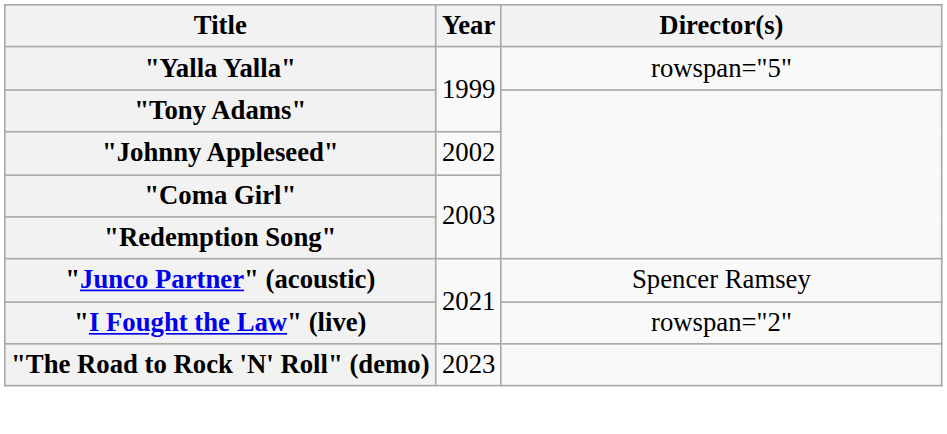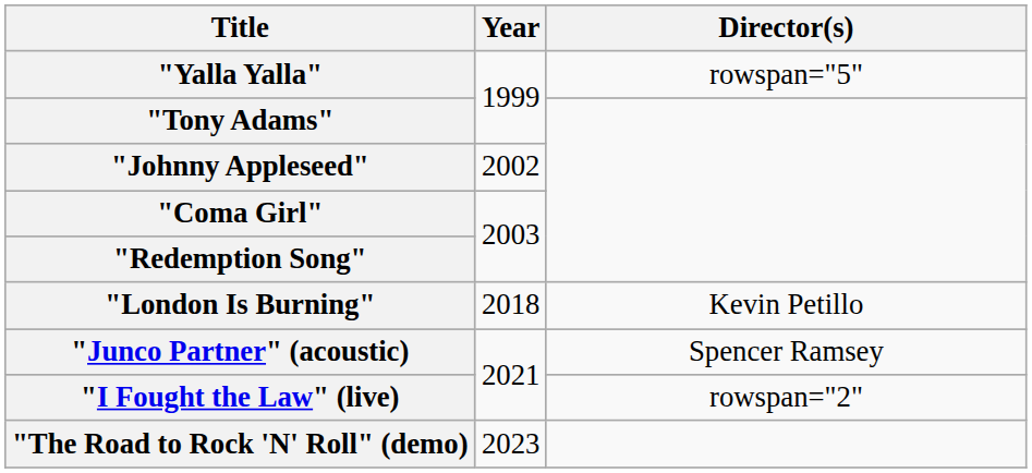+ row: "London Is Burning" | 2018 | Kevin Petillo
